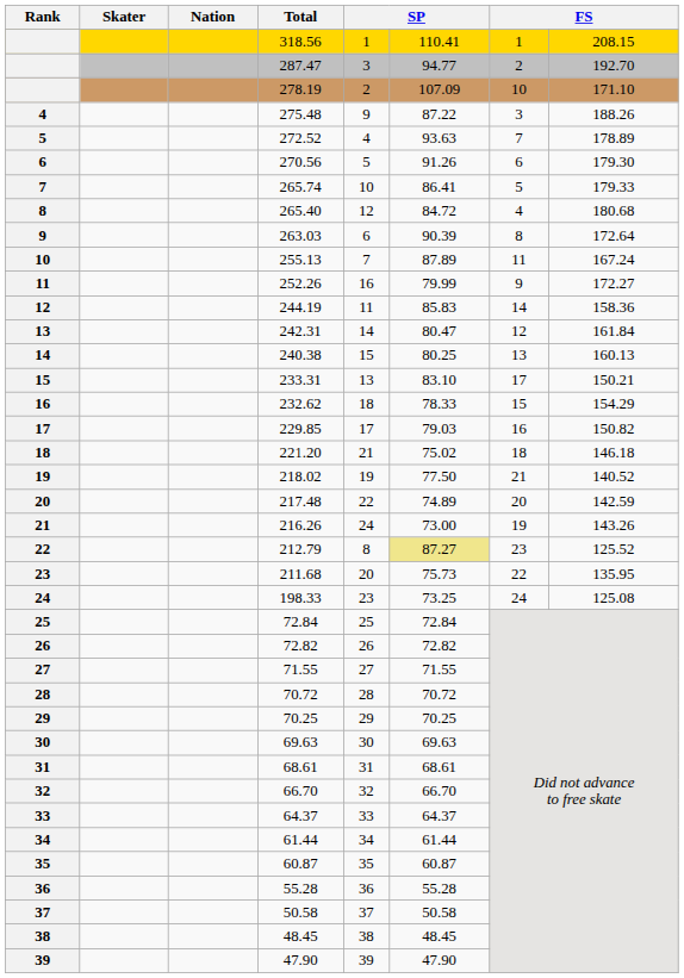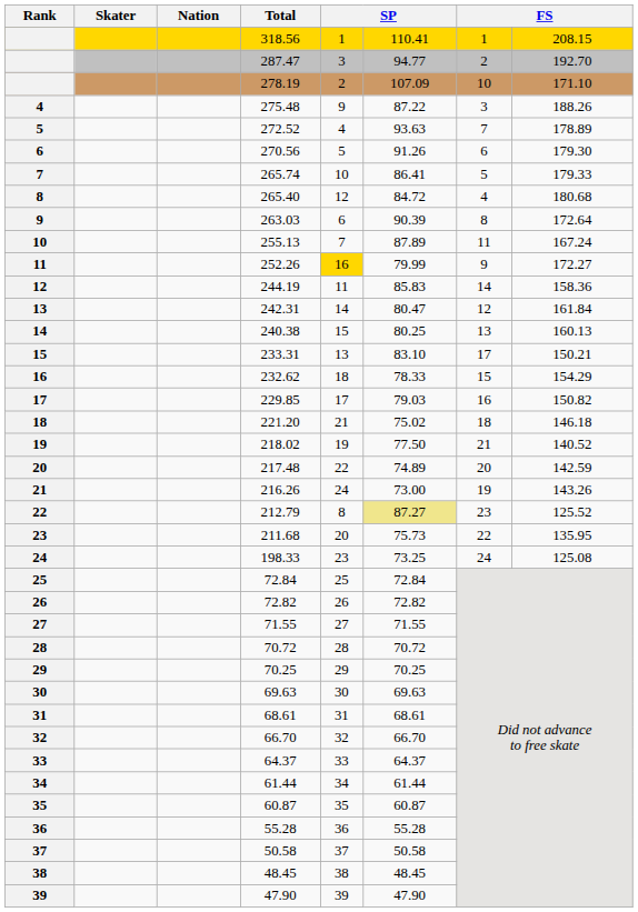252.26 | column 5: no background -> gold background
